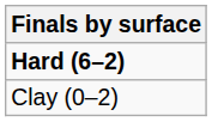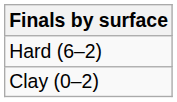row 2 | column 1: bold -> normal
